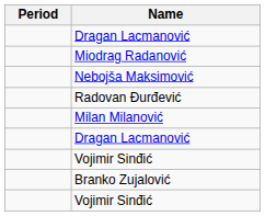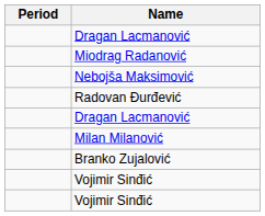row 6 | Name: Milan Milanović -> Dragan Lacmanović
row 7 | Name: Dragan Lacmanović -> Milan Milanović
row 8 | Name: Vojimir Sinđić -> Branko Zujalović
row 9 | Name: Branko Zujalović -> Vojimir Sinđić
